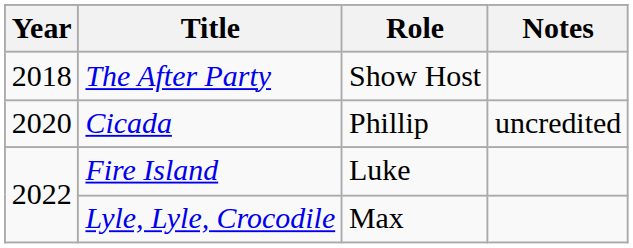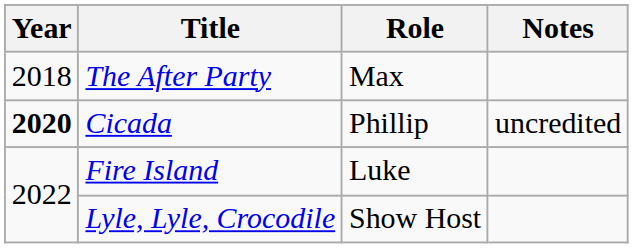The After Party | Role: Show Host -> Max
Cicada | Year: normal -> bold
Lyle, Lyle, Crocodile | Role: Max -> Show Host
